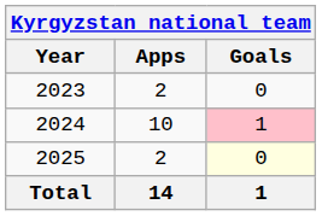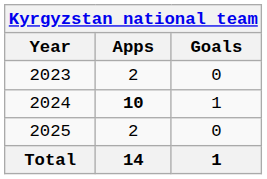2024 | Apps: normal -> bold
2024 | Goals: pink background -> no background
2025 | Goals: lightyellow background -> no background
